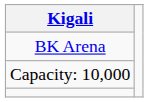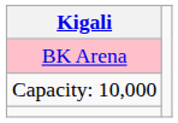BK Arena | Kigali: no background -> pink background
